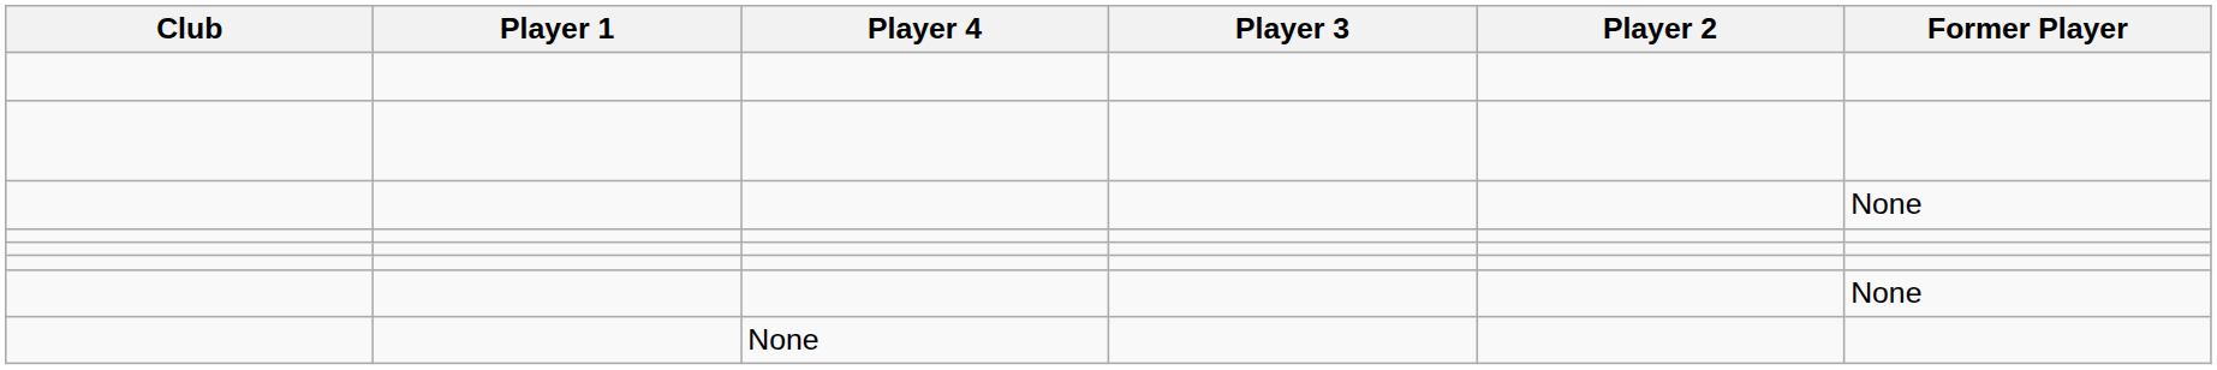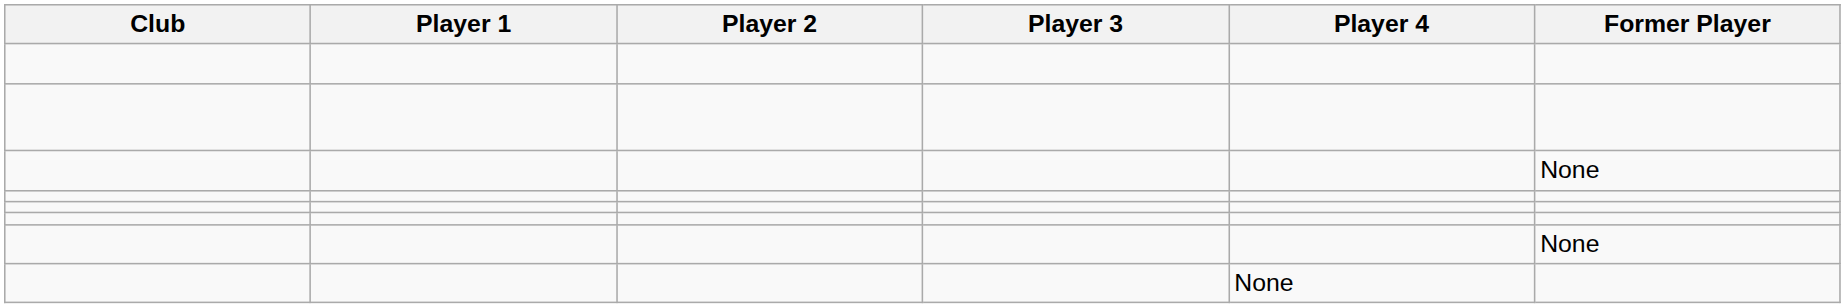columns swapped: Player 2 <-> Player 4
